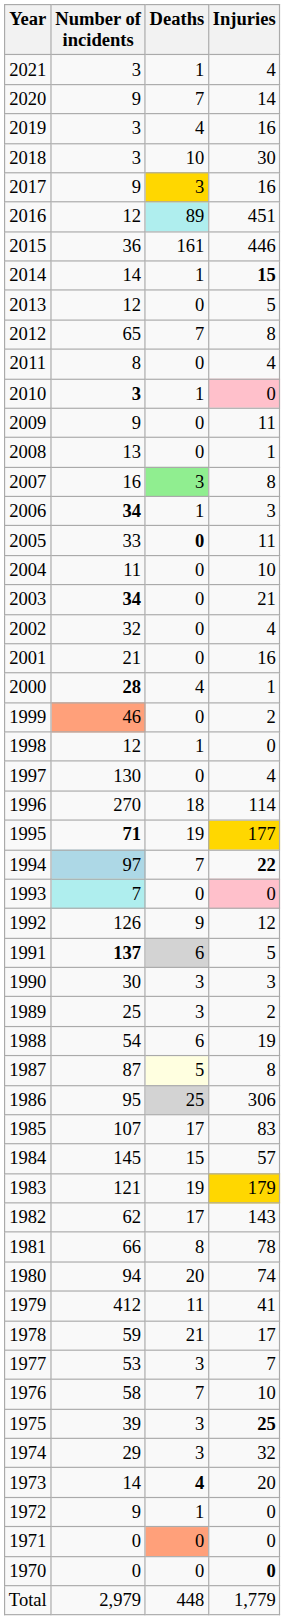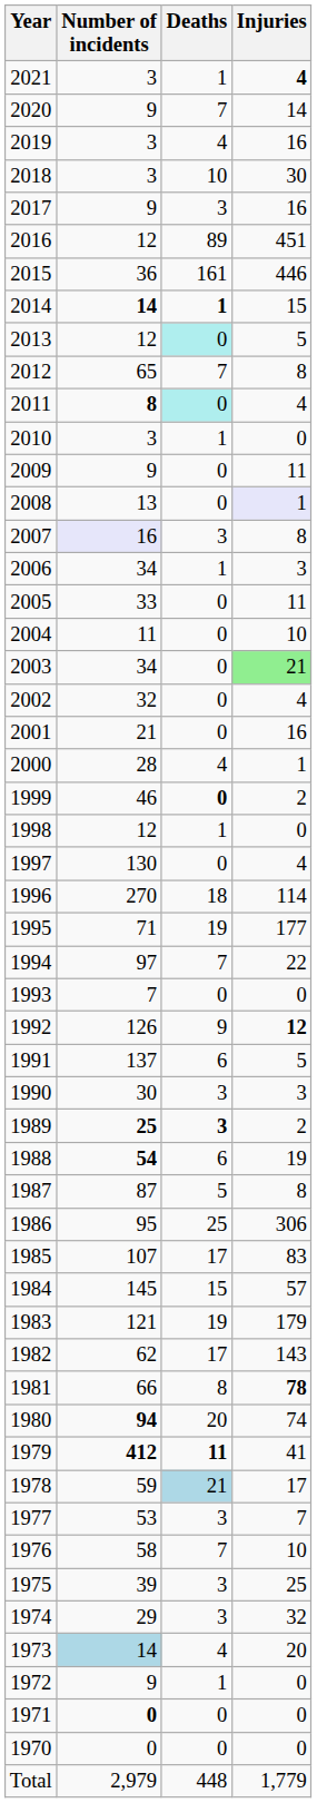2021 | Injuries: normal -> bold
2017 | Deaths: gold background -> no background
2016 | Deaths: paleturquoise background -> no background
2014 | Number of incidents: normal -> bold
2014 | Deaths: normal -> bold
2014 | Injuries: bold -> normal
2013 | Deaths: no background -> paleturquoise background
2011 | Number of incidents: normal -> bold
2011 | Deaths: no background -> paleturquoise background
2010 | Number of incidents: bold -> normal
2010 | Injuries: pink background -> no background
2008 | Injuries: no background -> lavender background
2007 | Number of incidents: no background -> lavender background
2007 | Deaths: lightgreen background -> no background
2006 | Number of incidents: bold -> normal
2005 | Deaths: bold -> normal
2003 | Number of incidents: bold -> normal
2003 | Injuries: no background -> lightgreen background
2000 | Number of incidents: bold -> normal
1999 | Number of incidents: lightsalmon background -> no background
1999 | Deaths: normal -> bold
1995 | Number of incidents: bold -> normal
1995 | Injuries: gold background -> no background
1994 | Number of incidents: lightblue background -> no background
1994 | Injuries: bold -> normal
1993 | Number of incidents: paleturquoise background -> no background
1993 | Injuries: pink background -> no background
1992 | Injuries: normal -> bold
1991 | Number of incidents: bold -> normal
1991 | Deaths: lightgrey background -> no background
1989 | Number of incidents: normal -> bold
1989 | Deaths: normal -> bold
1988 | Number of incidents: normal -> bold
1987 | Deaths: lightyellow background -> no background
1986 | Deaths: lightgrey background -> no background
1983 | Injuries: gold background -> no background
1981 | Injuries: normal -> bold
1980 | Number of incidents: normal -> bold
1979 | Number of incidents: normal -> bold
1979 | Deaths: normal -> bold
1978 | Deaths: no background -> lightblue background
1975 | Injuries: bold -> normal
1973 | Number of incidents: no background -> lightblue background
1973 | Deaths: bold -> normal
1971 | Number of incidents: normal -> bold
1971 | Deaths: lightsalmon background -> no background
1970 | Injuries: bold -> normal
